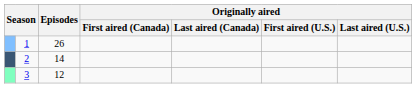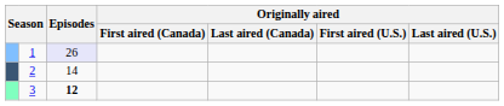1 | Episodes: no background -> lavender background
3 | Episodes: normal -> bold
